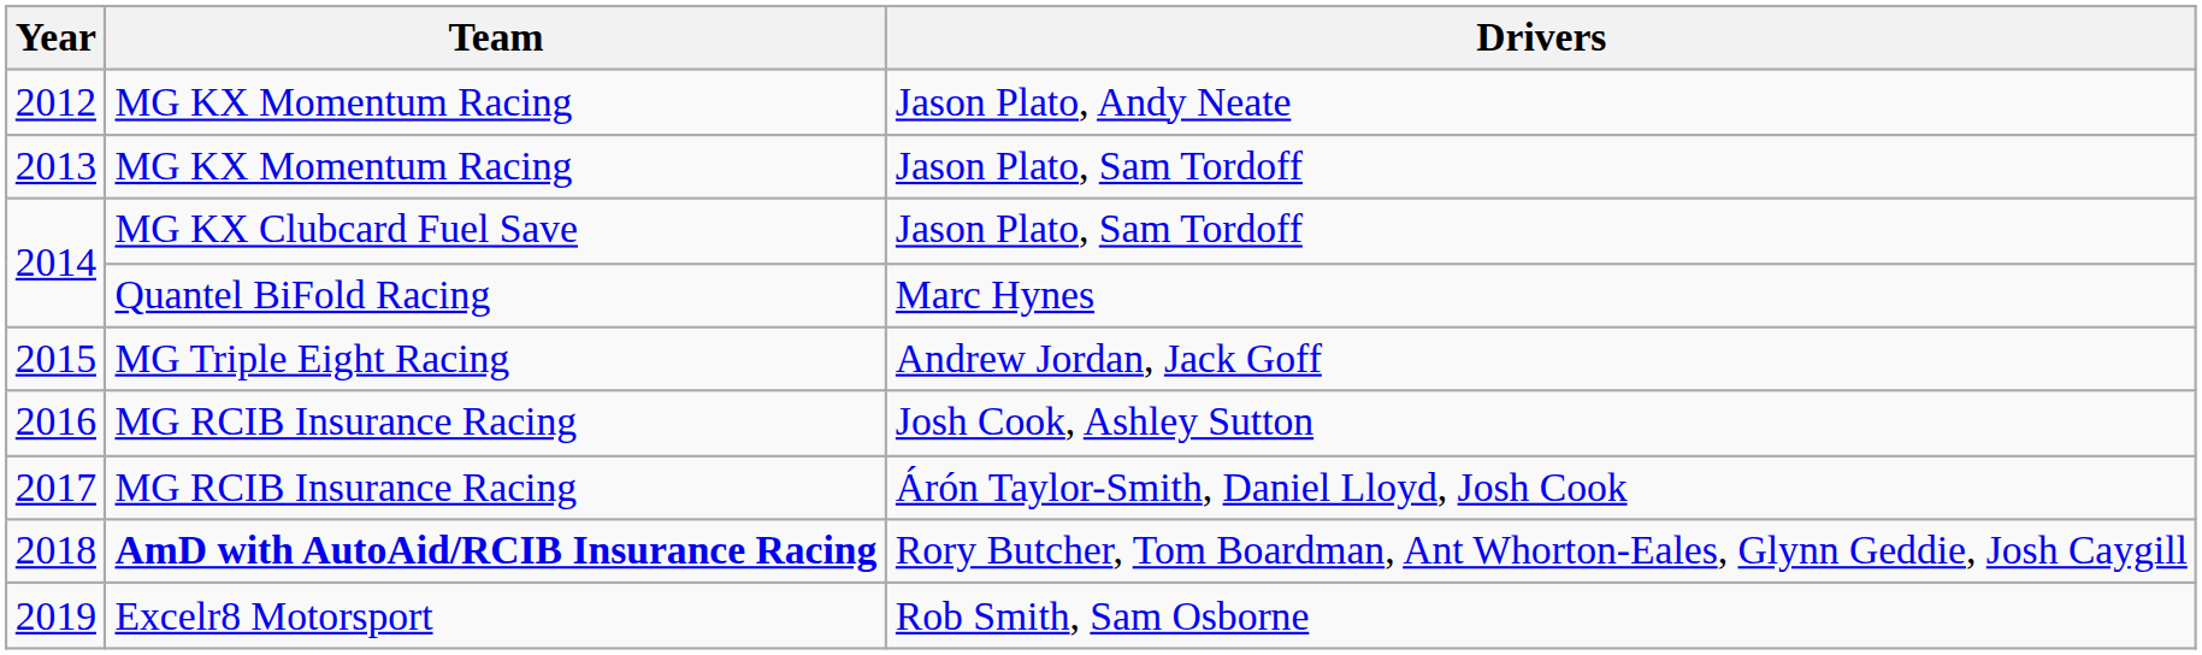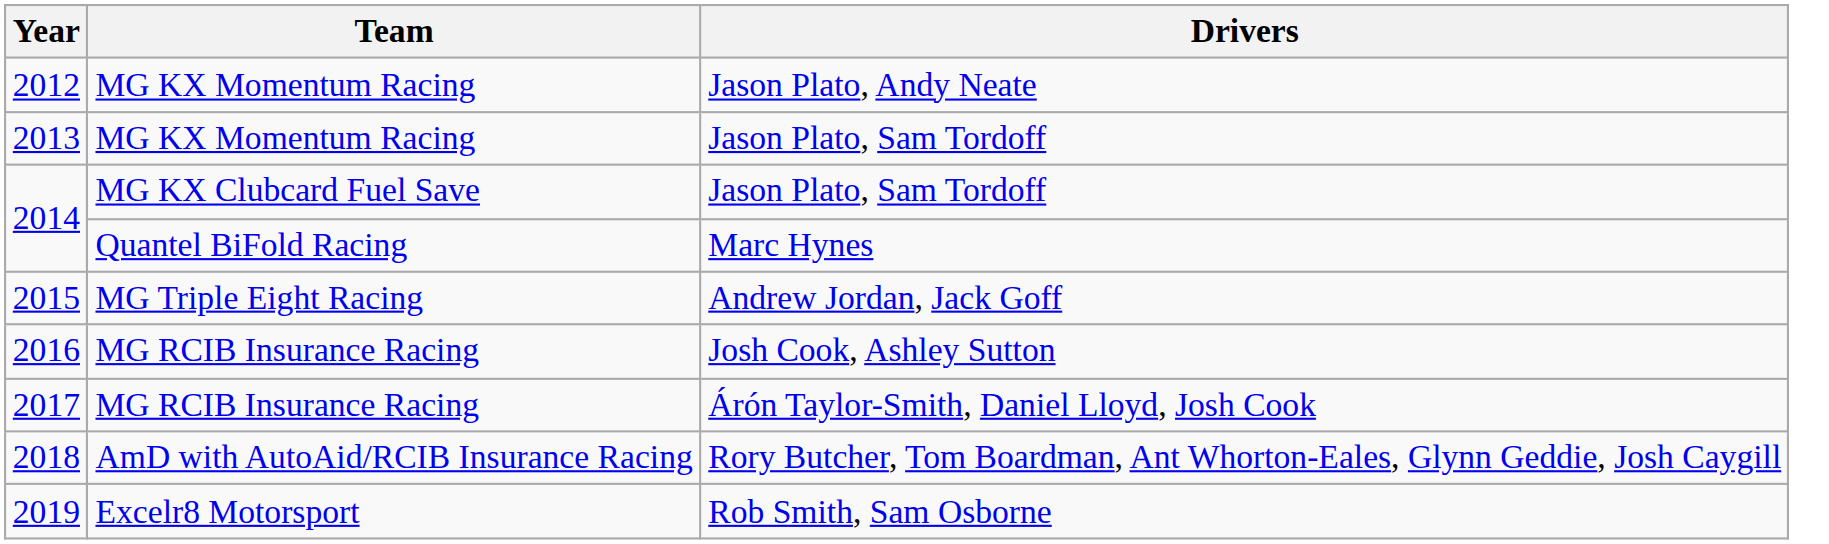2018 | Team: bold -> normal
